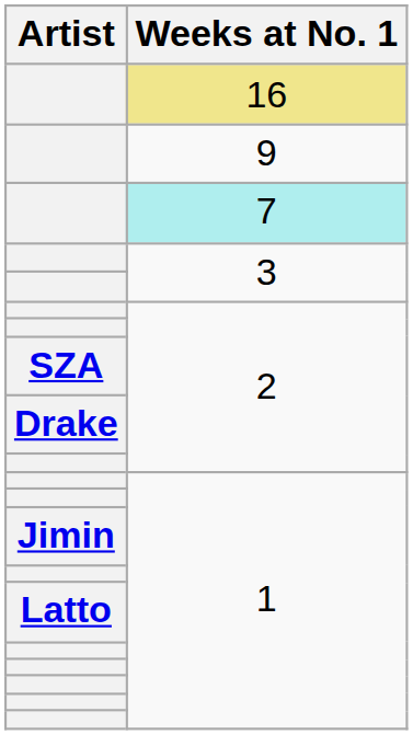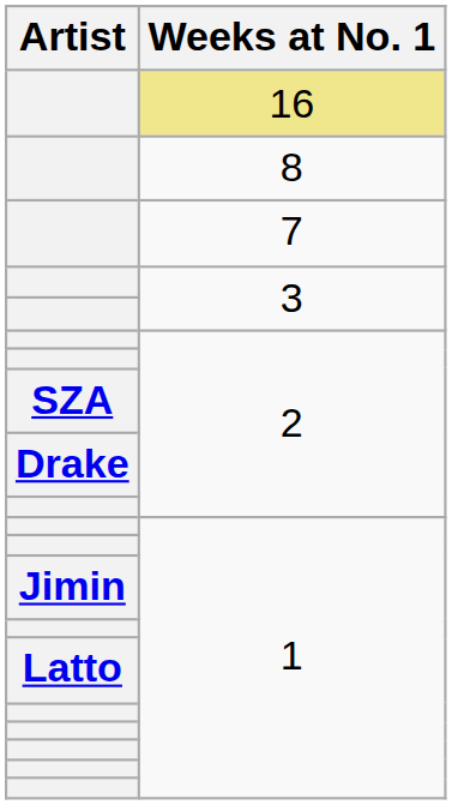row 3 | Weeks at No. 1: 9 -> 8
row 4 | Weeks at No. 1: paleturquoise background -> no background
